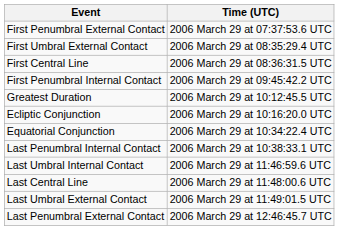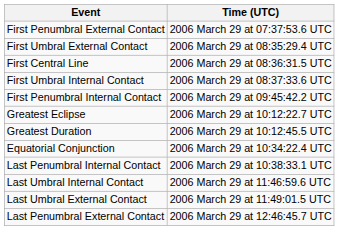+ row: First Umbral Internal Contact | 2006 March 29 at 08:37:33.6 UTC
+ row: Greatest Eclipse | 2006 March 29 at 10:12:22.7 UTC
- row: Ecliptic Conjunction | 2006 March 29 at 10:16:20.0 UTC
- row: Last Central Line | 2006 March 29 at 11:48:00.6 UTC
